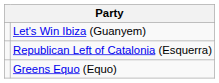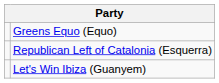rows swapped: Let's Win Ibiza (Guanyem) <-> Greens Equo (Equo)
